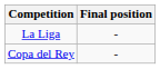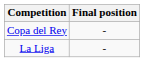rows swapped: La Liga <-> Copa del Rey
